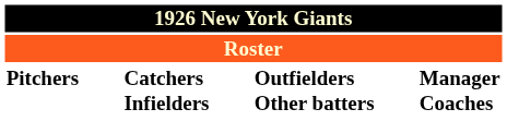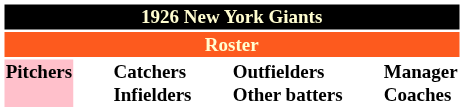Pitchers | column 1: no background -> pink background
